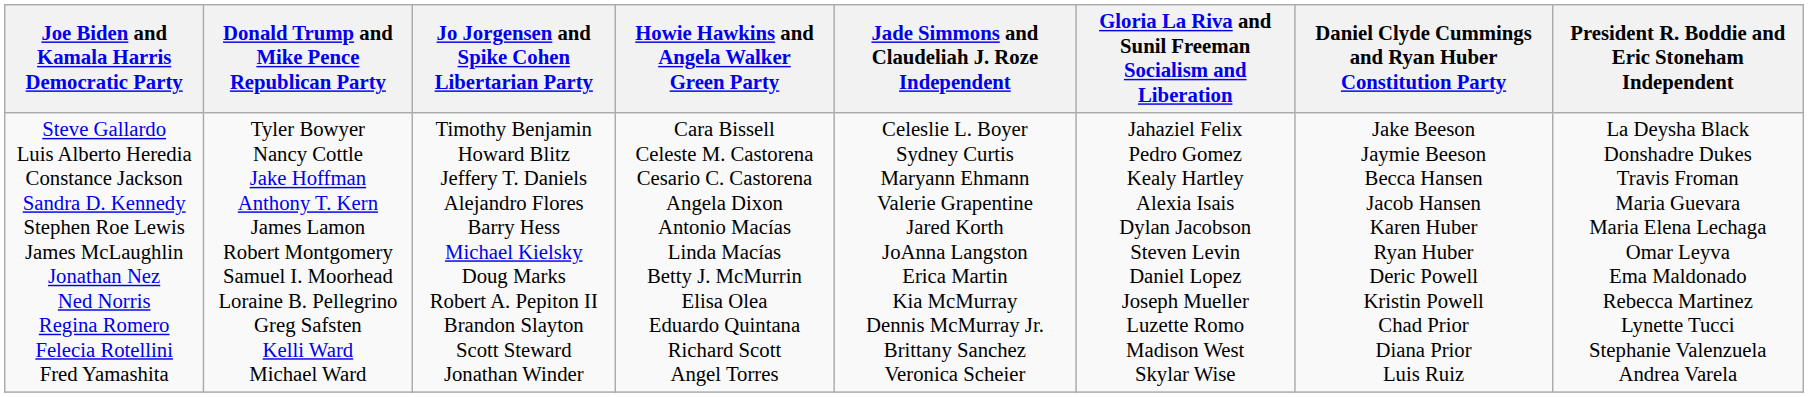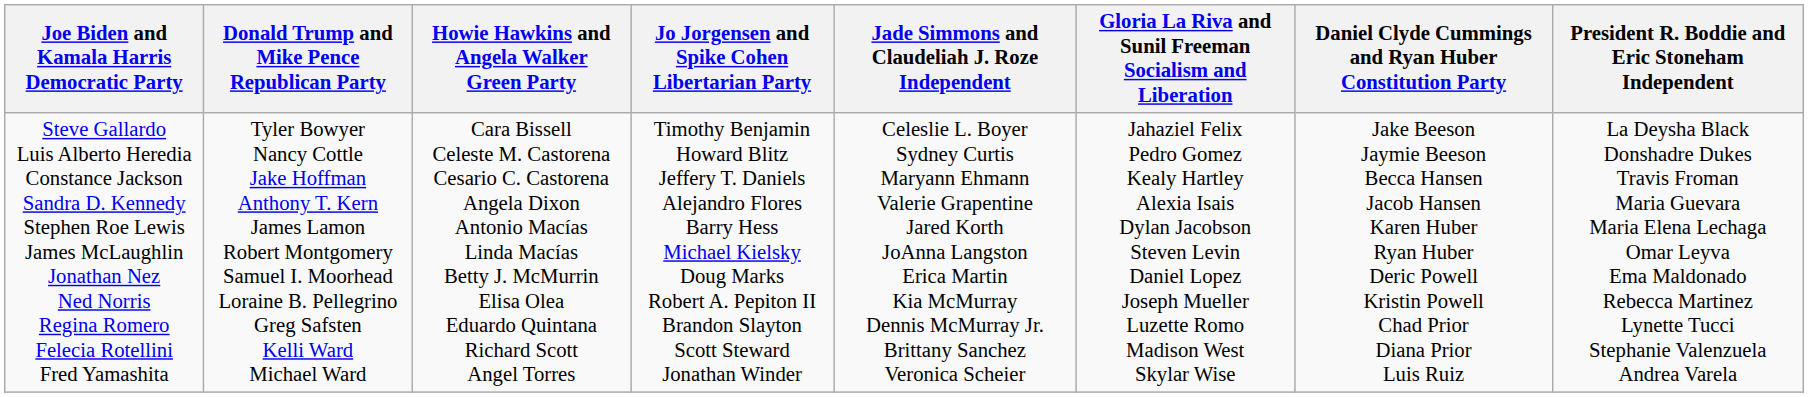columns swapped: Jo Jorgensen and Spike Cohen Libertarian Party <-> Howie Hawkins and Angela Walker Green Party
